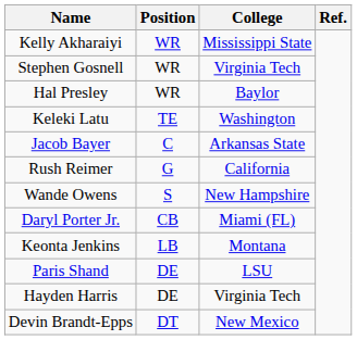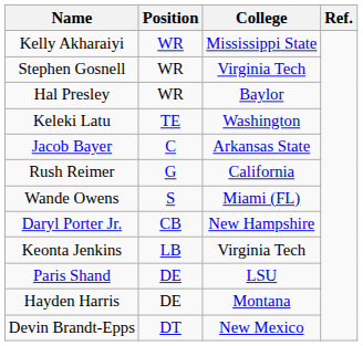Wande Owens | College: New Hampshire -> Miami (FL)
Daryl Porter Jr. | College: Miami (FL) -> New Hampshire
Keonta Jenkins | College: Montana -> Virginia Tech
Hayden Harris | College: Virginia Tech -> Montana
